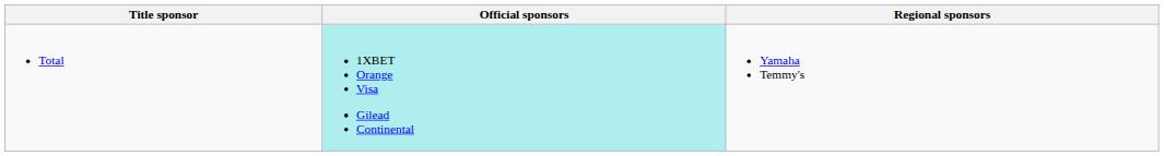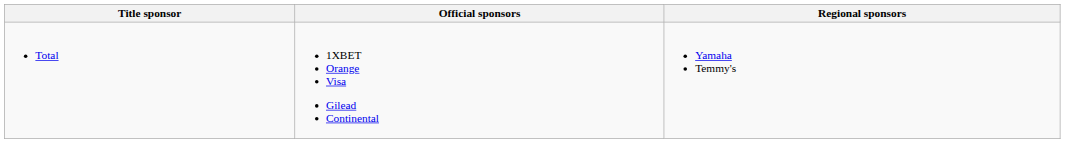row 2 | Official sponsors: paleturquoise background -> no background
